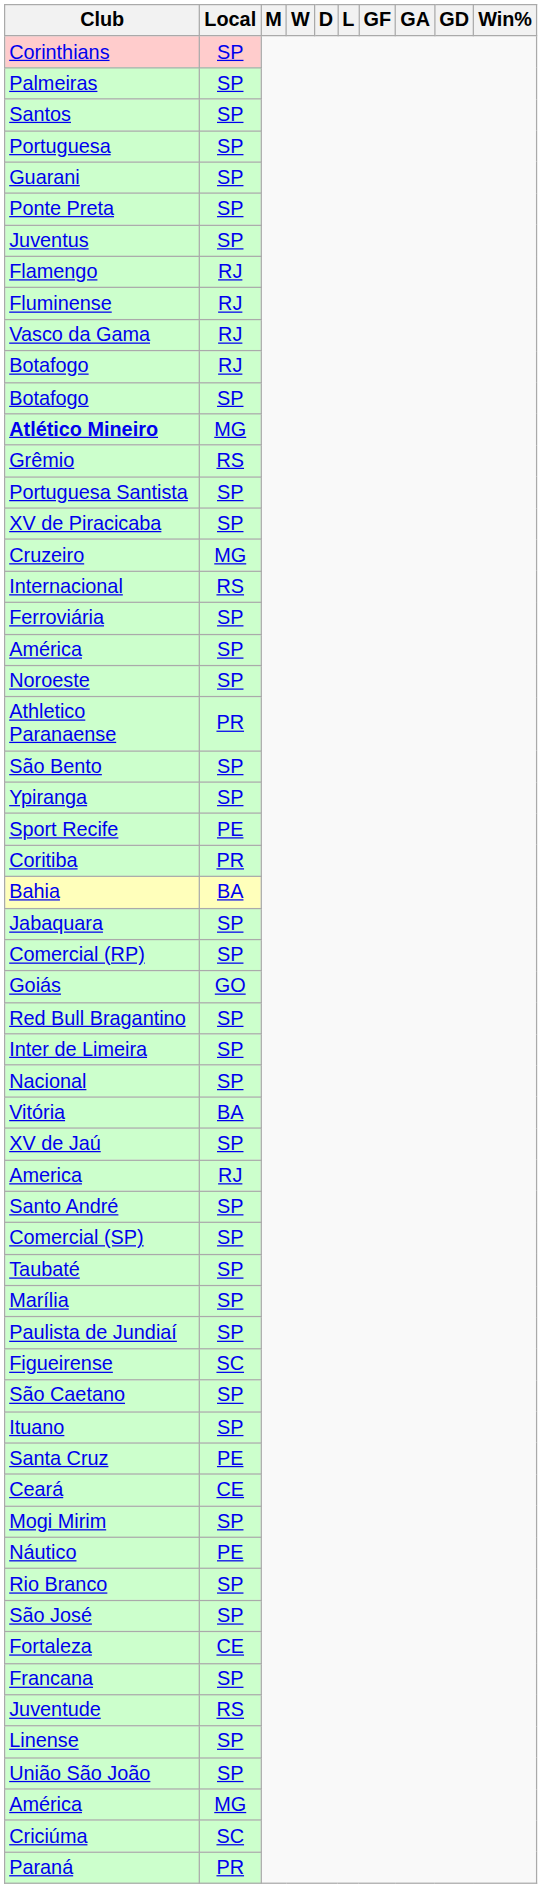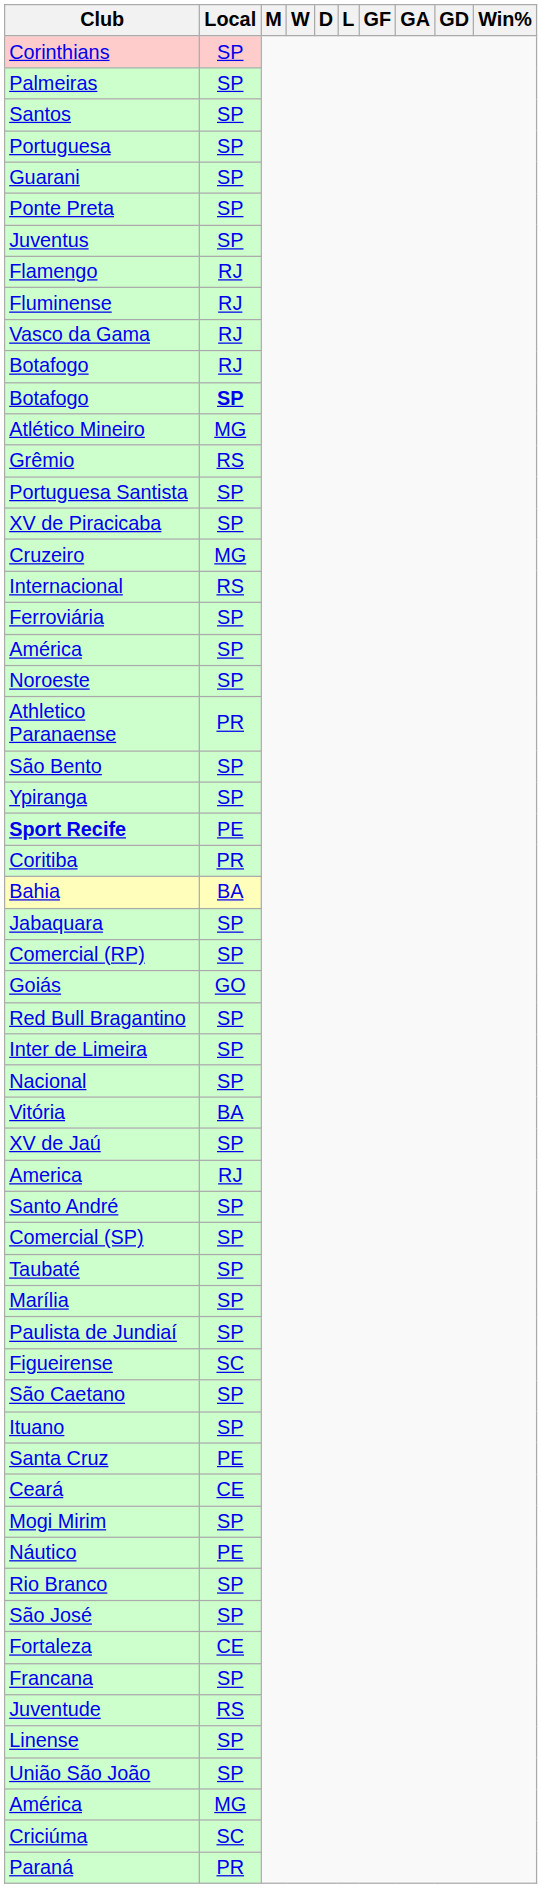Botafogo / SP | Local: normal -> bold
Atlético Mineiro | Club: bold -> normal
Sport Recife | Club: normal -> bold
